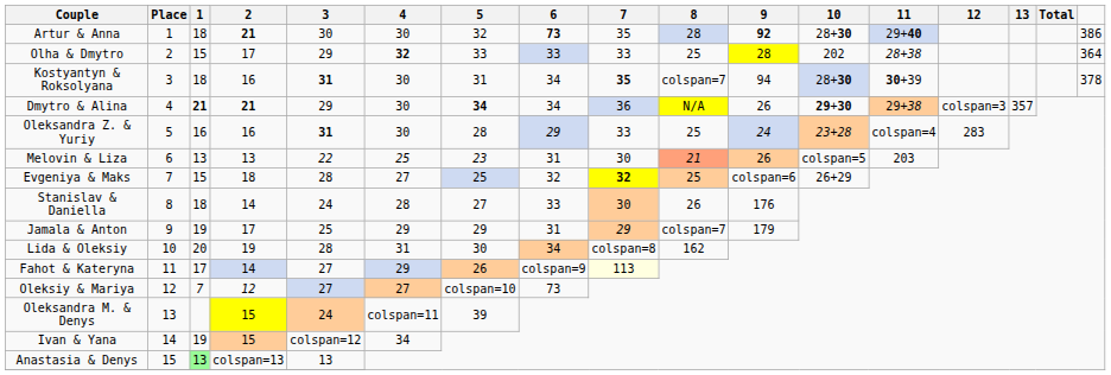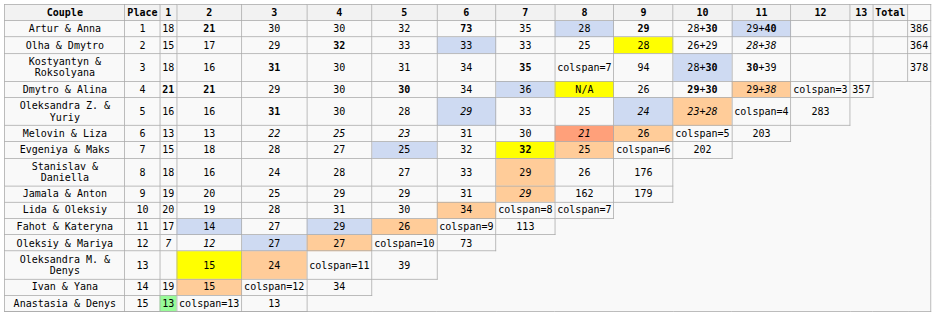Artur & Anna | 9: 92 -> 29
Olha & Dmytro | 10: 202 -> 26+29
Dmytro & Alina | 5: 34 -> 30
Evgeniya & Maks | 10: 26+29 -> 202
Stanislav & Daniella | 2: 14 -> 16
Stanislav & Daniella | 7: 30 -> 29
Jamala & Anton | 2: 17 -> 20
Jamala & Anton | 8: colspan=7 -> 162
Lida & Oleksiy | 8: 162 -> colspan=7
Fahot & Kateryna | 7: lightyellow background -> no background
